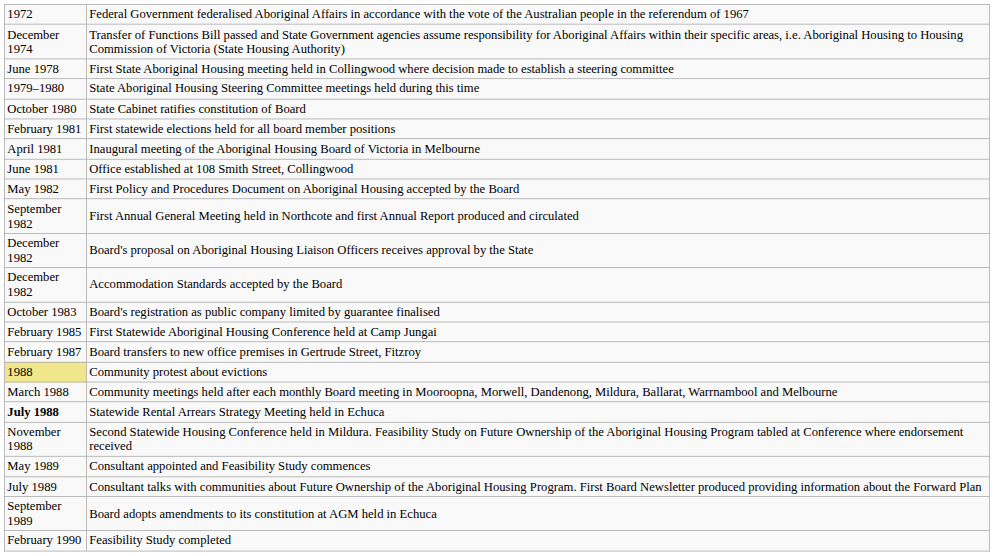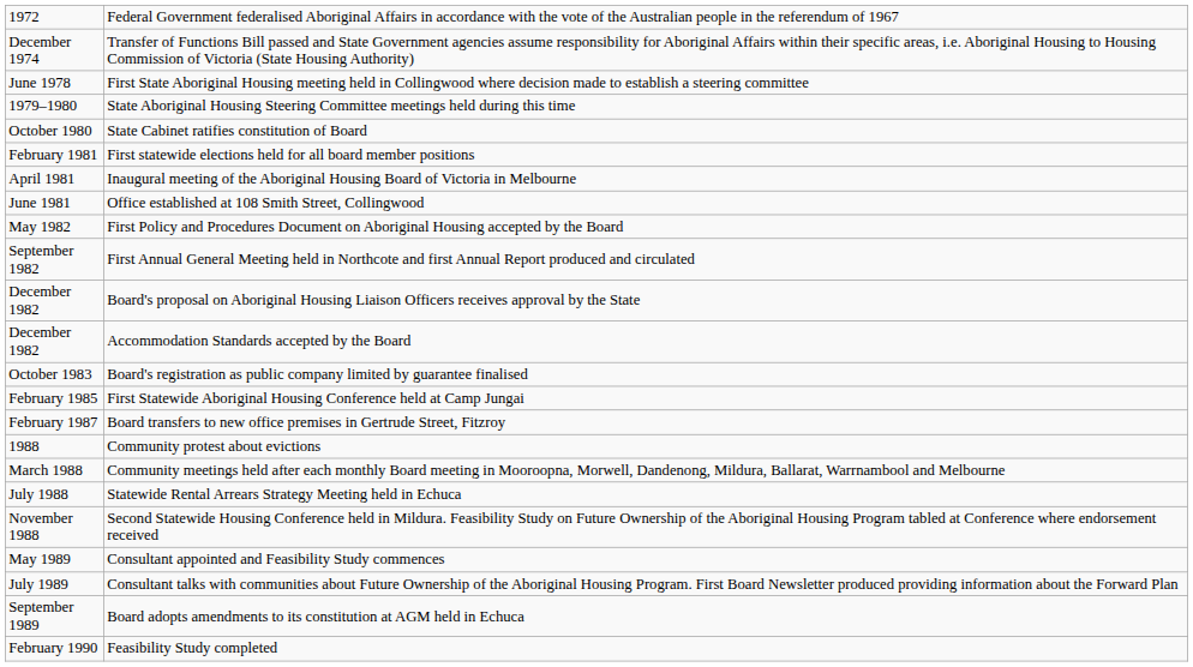Community protest about evictions | column 1: khaki background -> no background
Statewide Rental Arrears Strategy Meeting held in Echuca | column 1: bold -> normal
